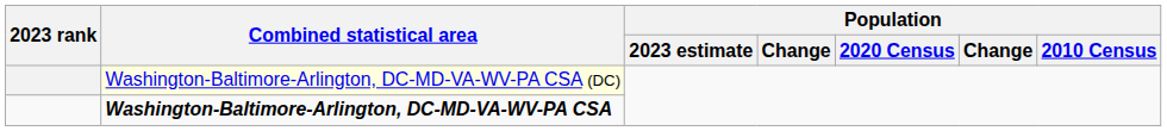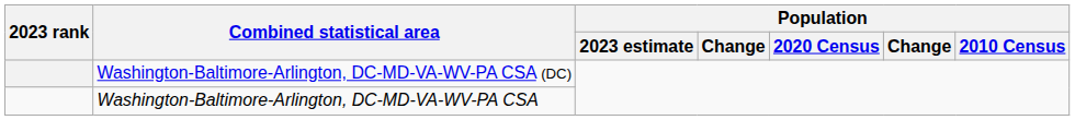Washington-Baltimore-Arlington, DC-MD-VA-WV-PA CSA (DC) | Combined statistical area: lightyellow background -> no background
Washington-Baltimore-Arlington, DC-MD-VA-WV-PA CSA | Combined statistical area: bold -> normal
